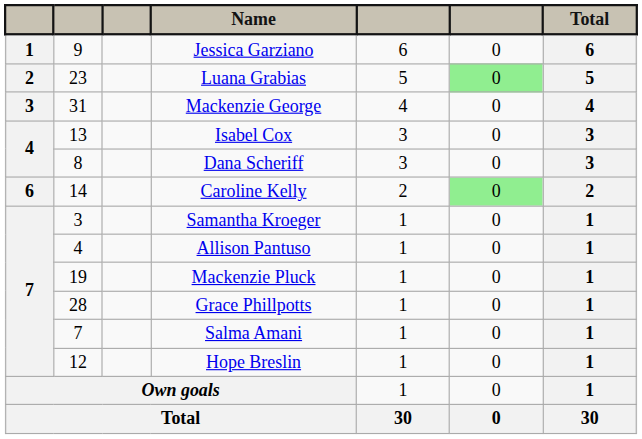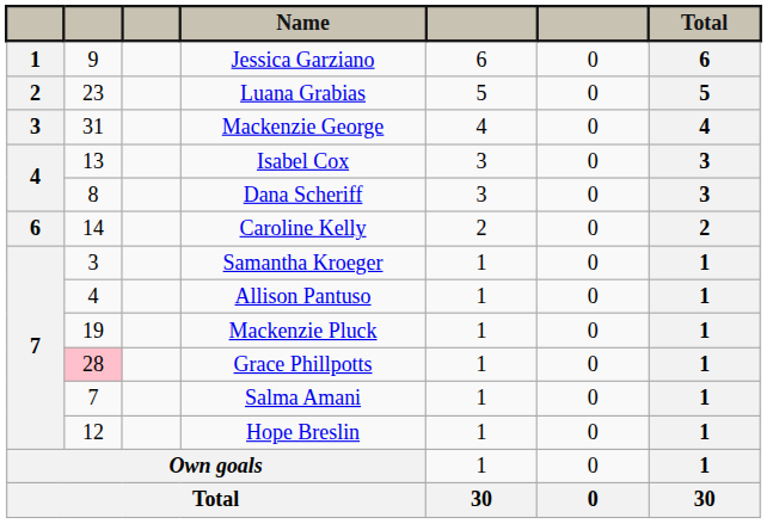Luana Grabias | column 6: lightgreen background -> no background
Caroline Kelly | column 6: lightgreen background -> no background
Grace Phillpotts | column 2: no background -> pink background
